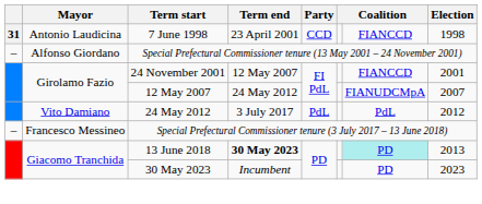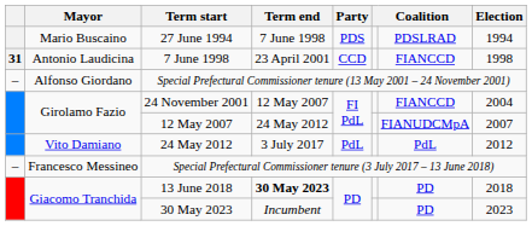+ row: Mario Buscaino | 27 June 1994 | 7 June 1998 | PDS | PDSLRAD | 1994
24 November 2001 | Election: 2001 -> 2004
13 June 2018 | column 7: paleturquoise background -> no background
13 June 2018 | Election: 2013 -> 2018
